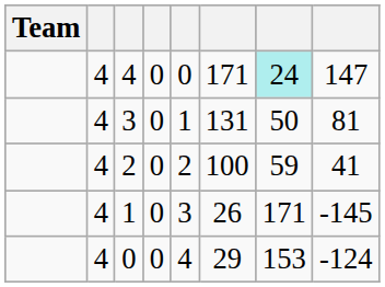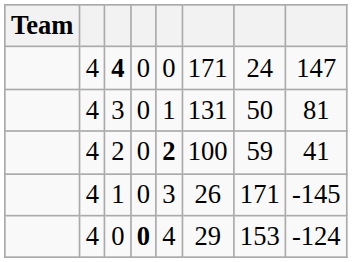row 2 | column 3: normal -> bold
row 2 | column 7: paleturquoise background -> no background
row 4 | column 5: normal -> bold
row 6 | column 4: normal -> bold
